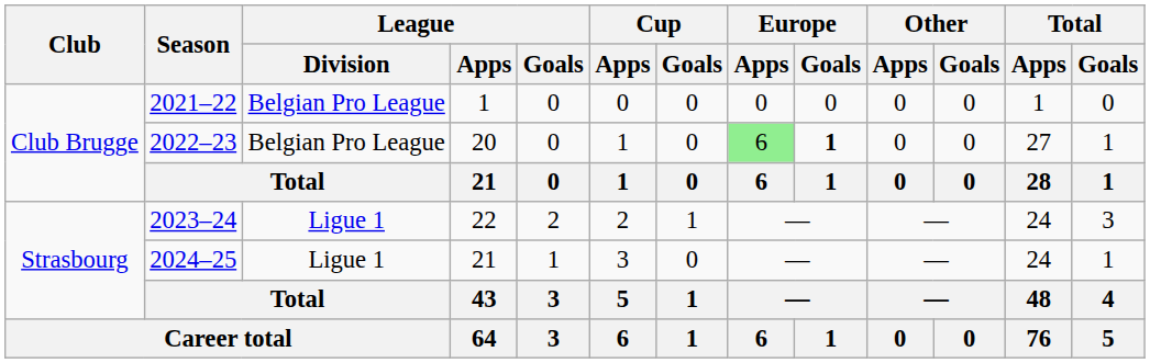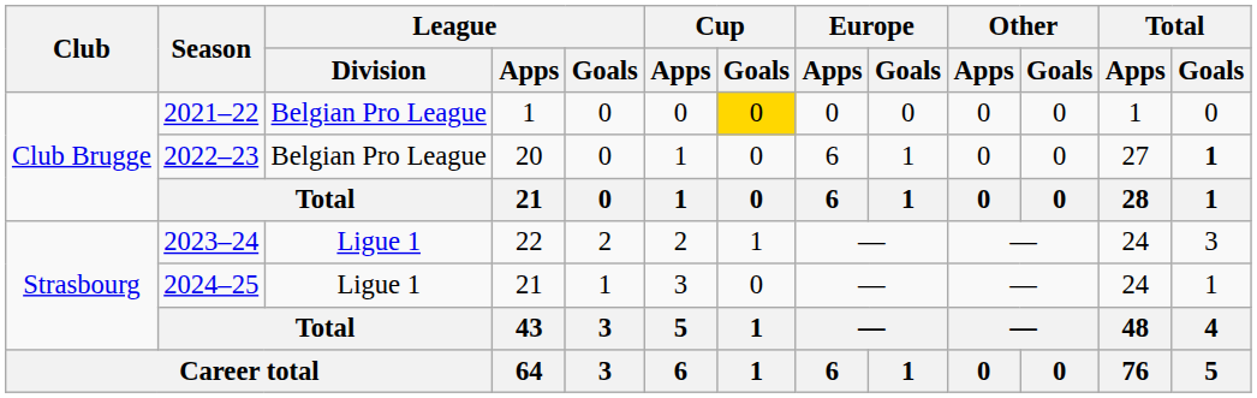2021–22 | Cup / Goals: no background -> gold background
2022–23 | Europe / Apps: lightgreen background -> no background
2022–23 | Europe / Goals: bold -> normal
2022–23 | Total / Goals: normal -> bold
